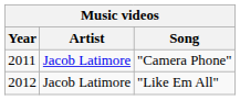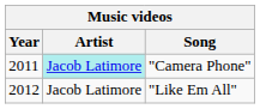"Camera Phone" | Artist: no background -> paleturquoise background
